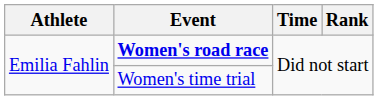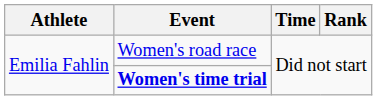Women's road race | Event: bold -> normal
Women's time trial | Event: normal -> bold
